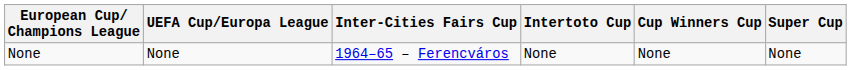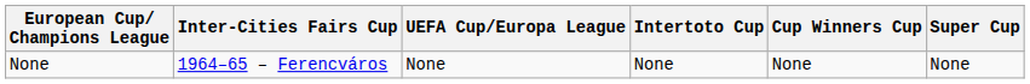columns swapped: UEFA Cup/Europa League <-> Inter-Cities Fairs Cup
